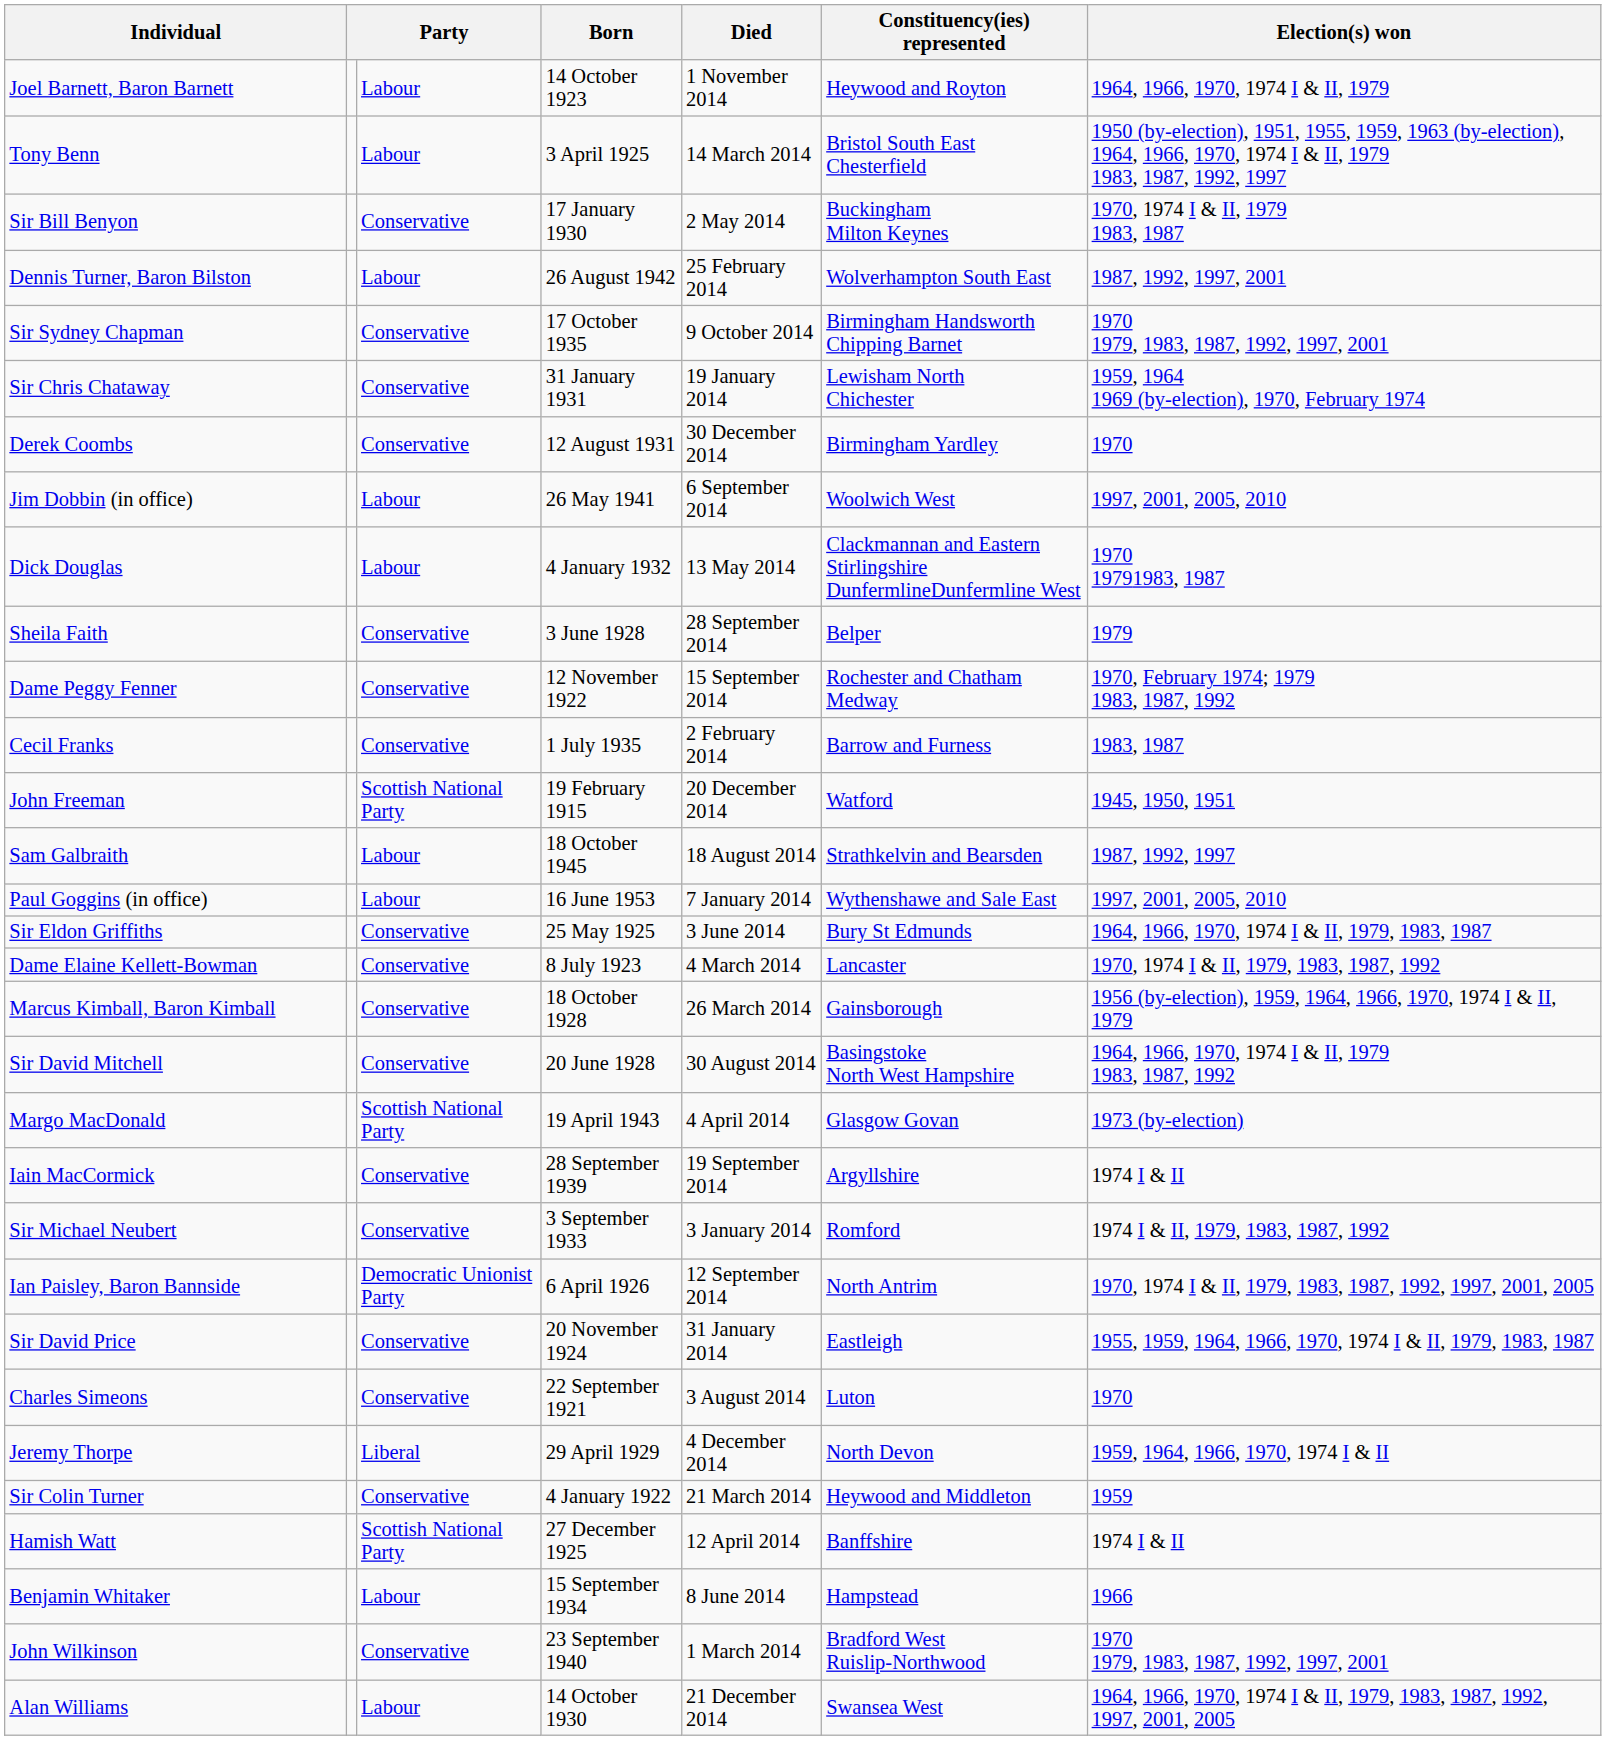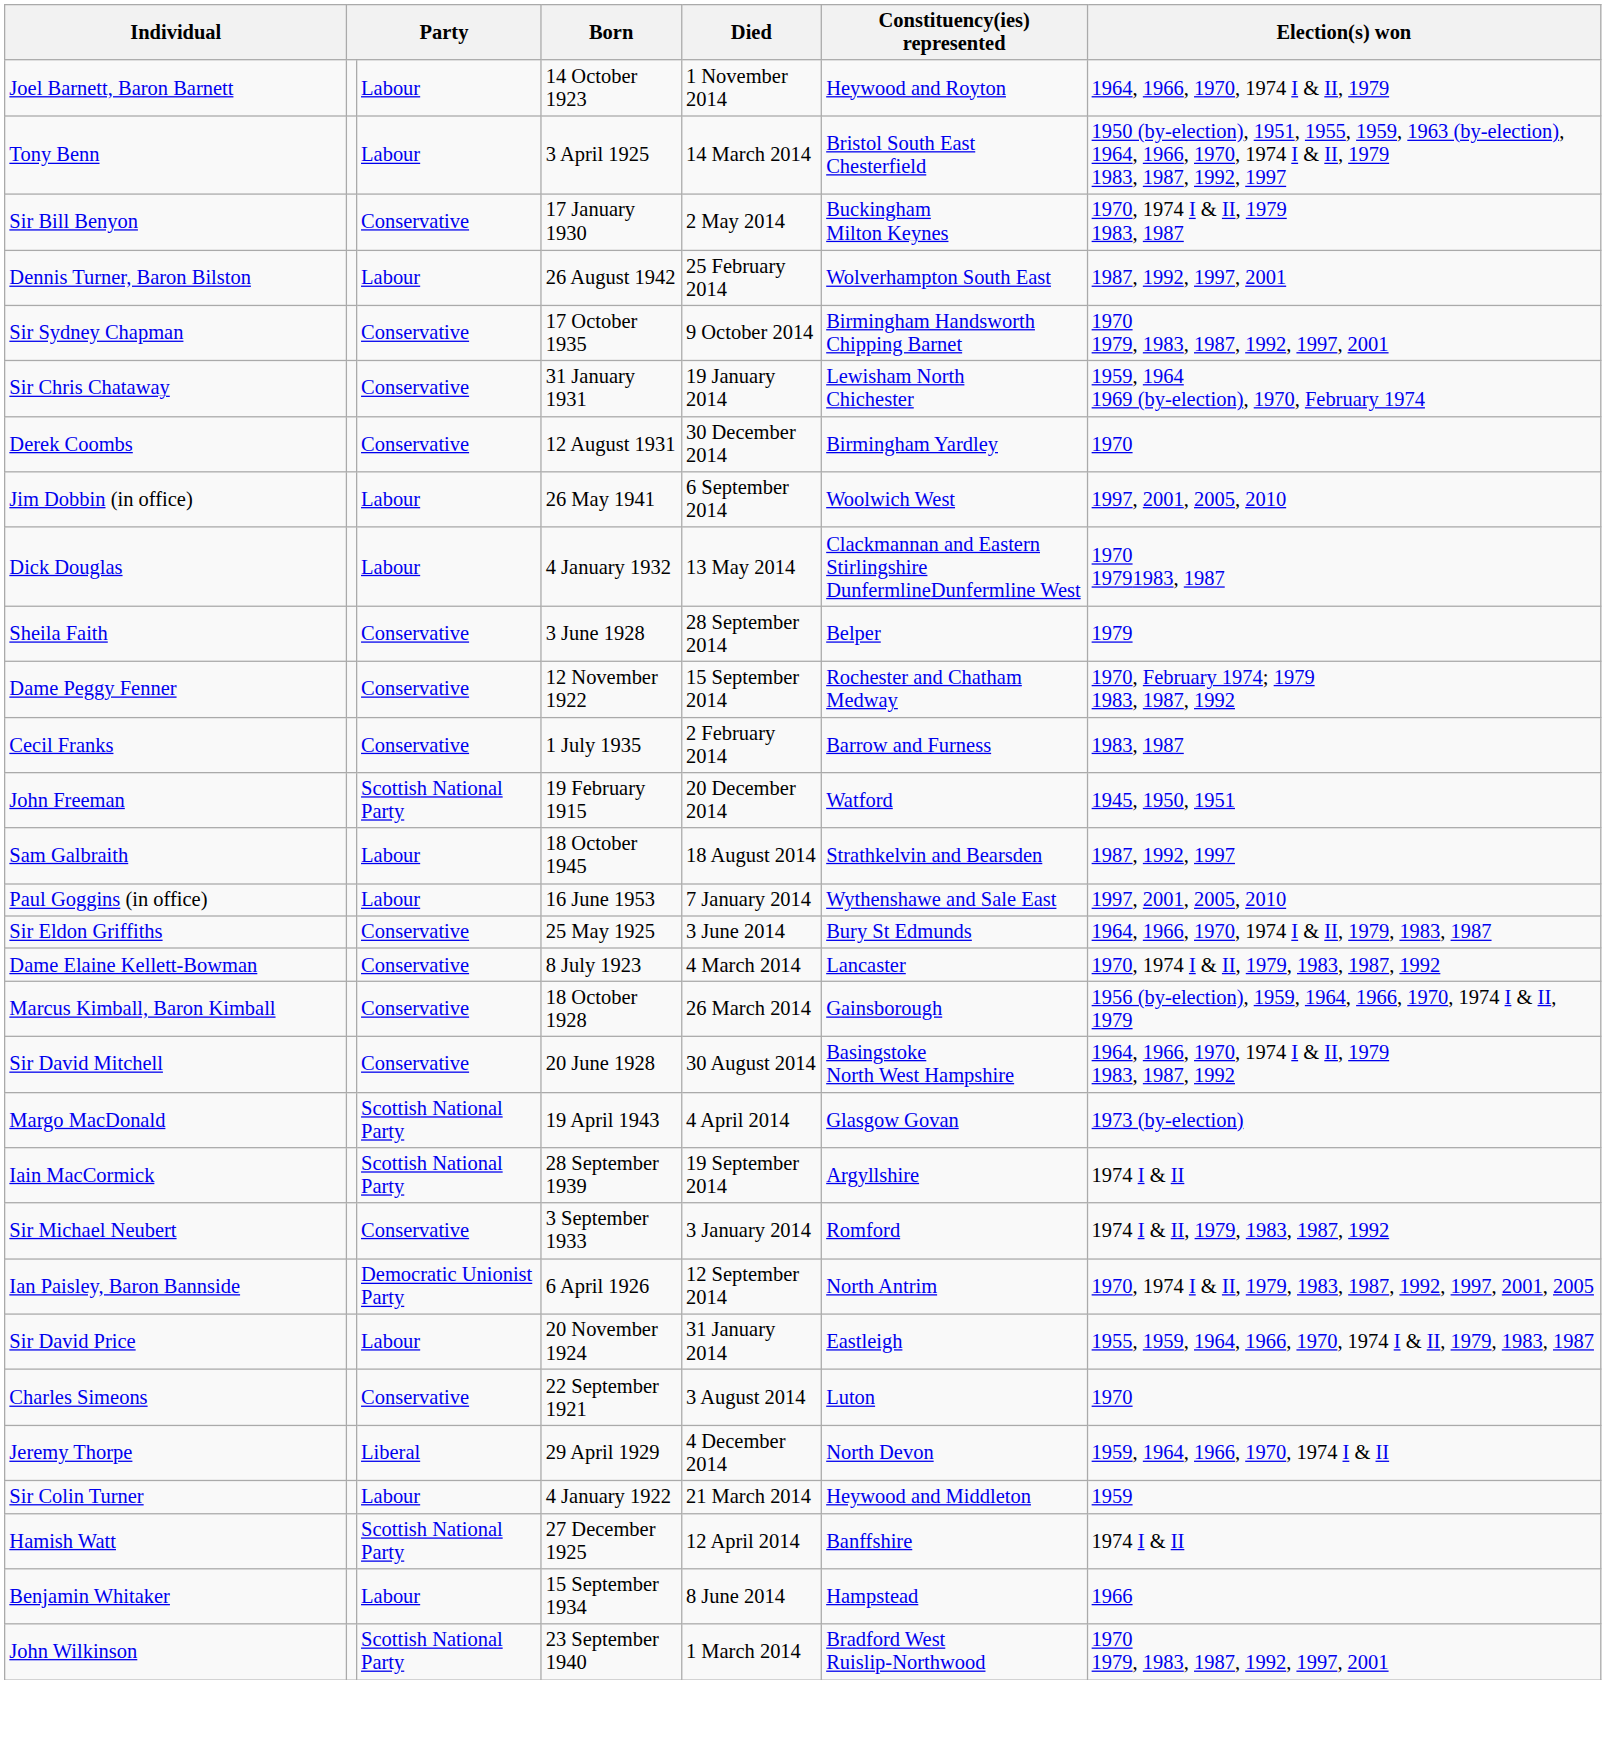Iain MacCormick | column 3: Conservative -> Scottish National Party
Sir David Price | column 3: Conservative -> Labour
Sir Colin Turner | column 3: Conservative -> Labour
John Wilkinson | column 3: Conservative -> Scottish National Party
- row: Alan Williams | Labour | 14 October 1930 | 21 December 2014 | Swansea West | 1964, 1966, 1970, 1974 I & II, 1979, 1983, 1987, 1992, 1997, 2001, 2005
